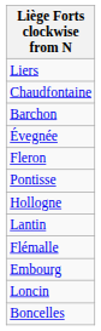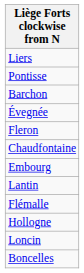row 3 | column 1: Chaudfontaine -> Pontisse
row 7 | column 1: Pontisse -> Chaudfontaine
row 8 | column 1: Hollogne -> Embourg
row 11 | column 1: Embourg -> Hollogne
